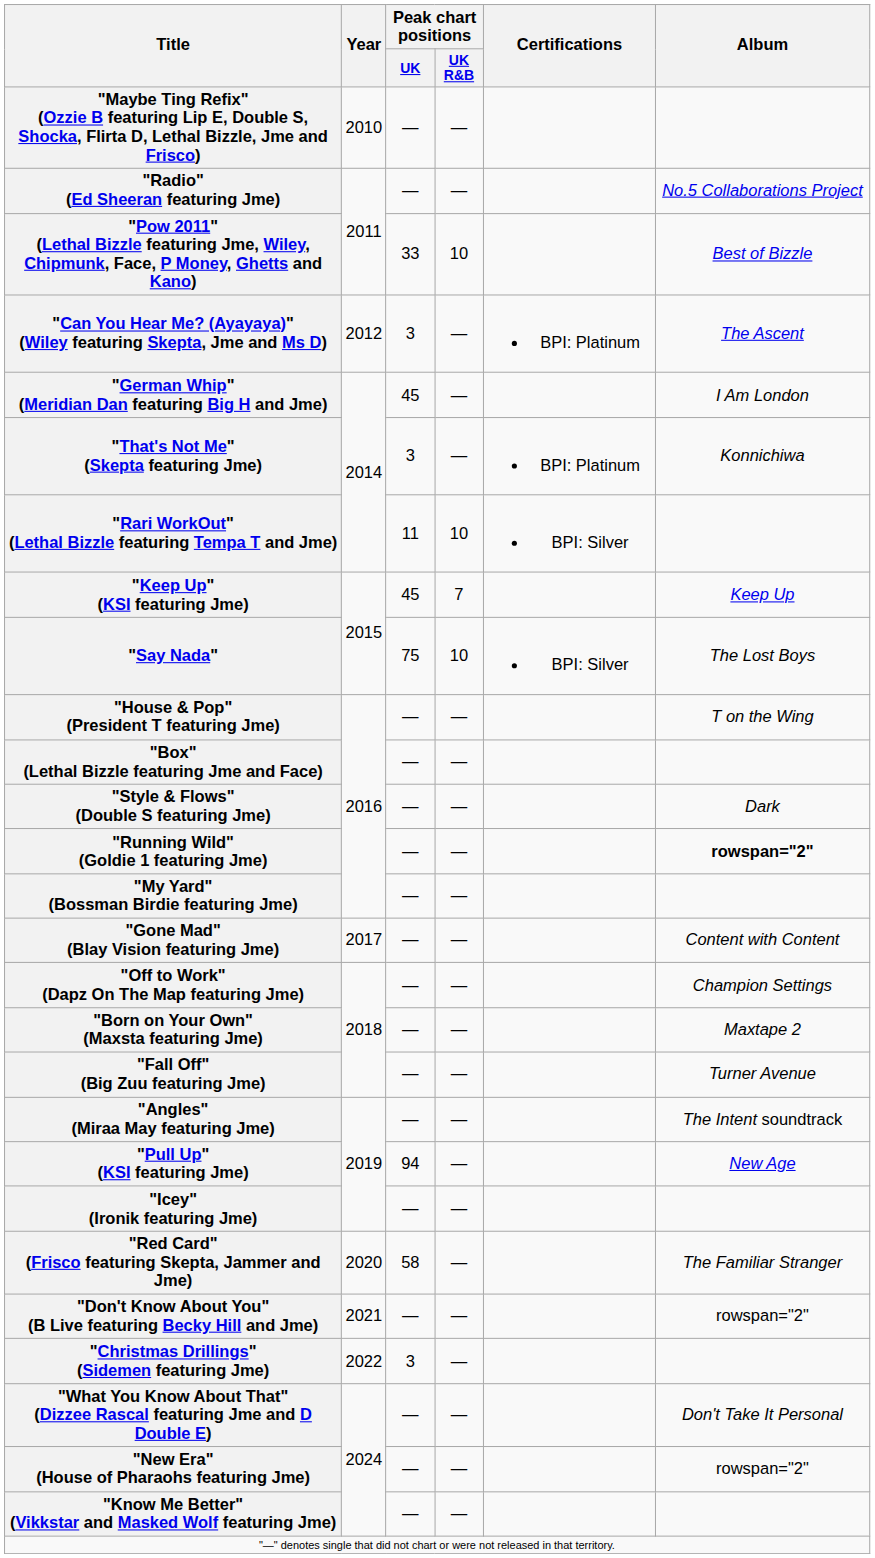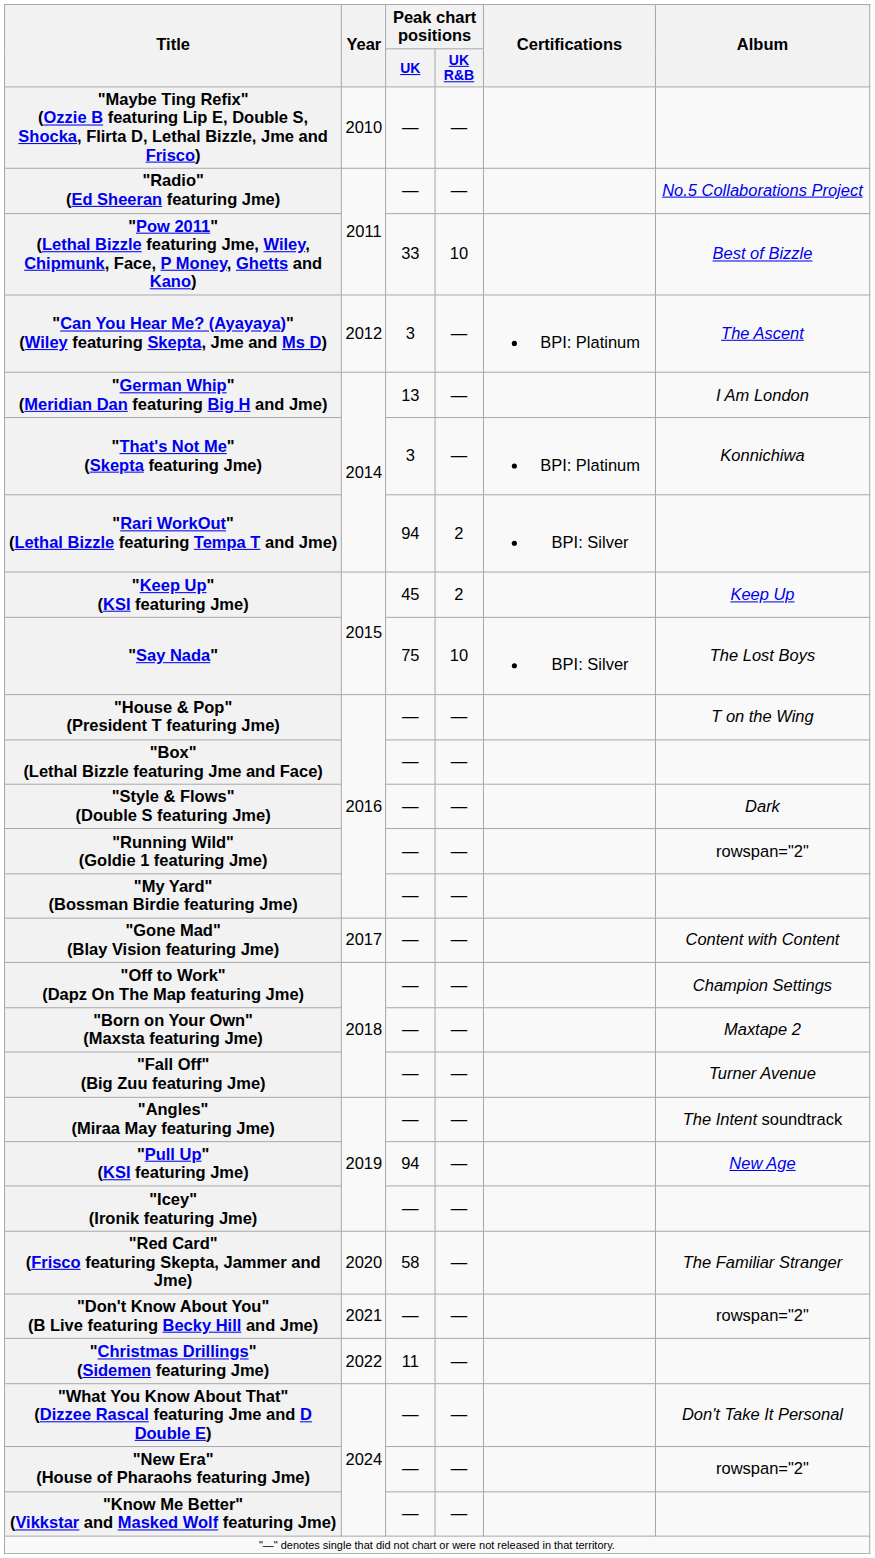"German Whip" (Meridian Dan featuring Big H and Jme) | Peak chart positions / UK: 45 -> 13
"Rari WorkOut" (Lethal Bizzle featuring Tempa T and Jme) | Peak chart positions / UK: 11 -> 94
"Rari WorkOut" (Lethal Bizzle featuring Tempa T and Jme) | Peak chart positions / UK R&B: 10 -> 2
"Keep Up" (KSI featuring Jme) | Peak chart positions / UK R&B: 7 -> 2
"Running Wild" (Goldie 1 featuring Jme) | Album: bold -> normal
"Christmas Drillings" (Sidemen featuring Jme) | Peak chart positions / UK: 3 -> 11
